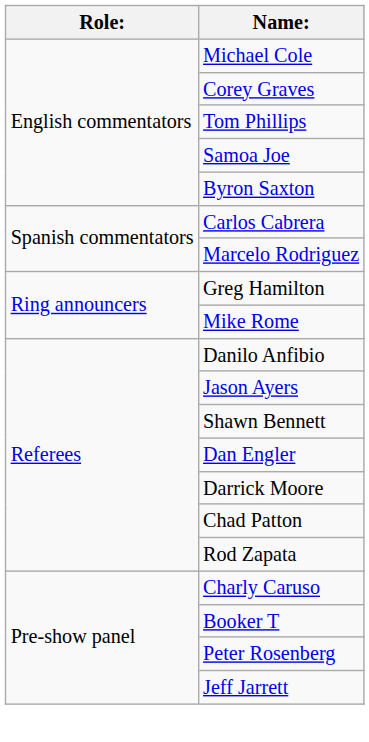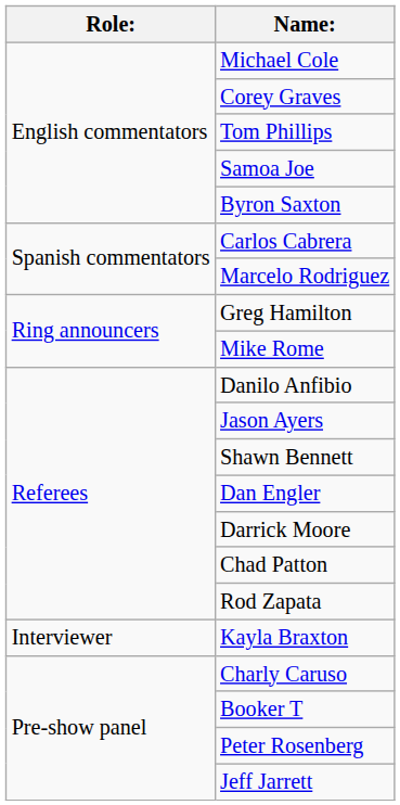+ row: Interviewer | Kayla Braxton
